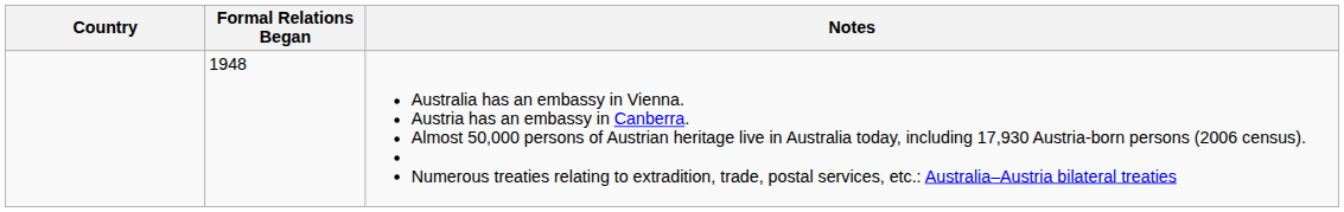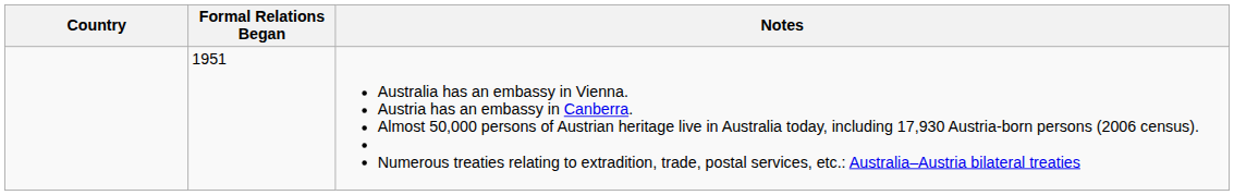row 2 | Formal Relations Began: 1948 -> 1951
